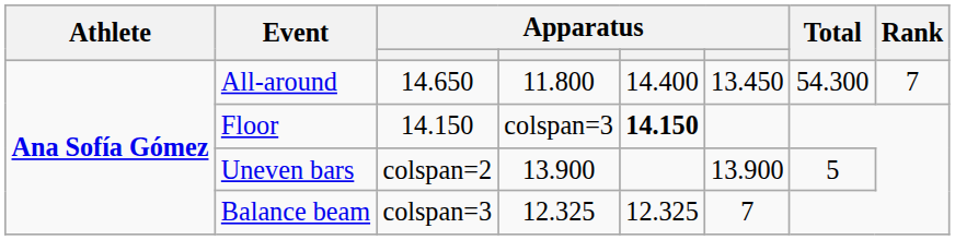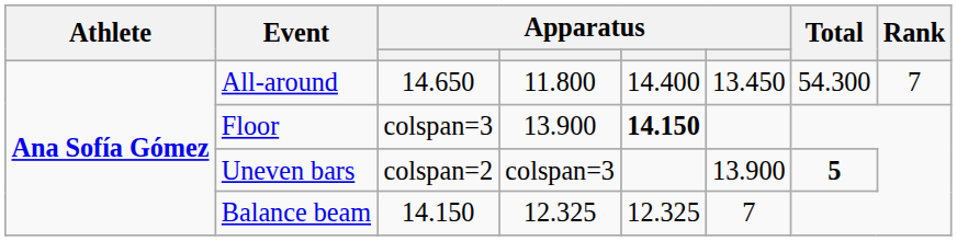Floor | column 3: 14.150 -> colspan=3
Floor | column 4: colspan=3 -> 13.900
Uneven bars | column 4: 13.900 -> colspan=3
Uneven bars | Total: normal -> bold
Balance beam | column 3: colspan=3 -> 14.150
